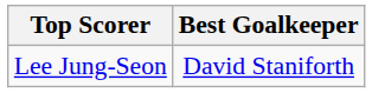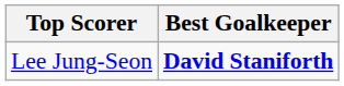Lee Jung-Seon | Best Goalkeeper: normal -> bold
